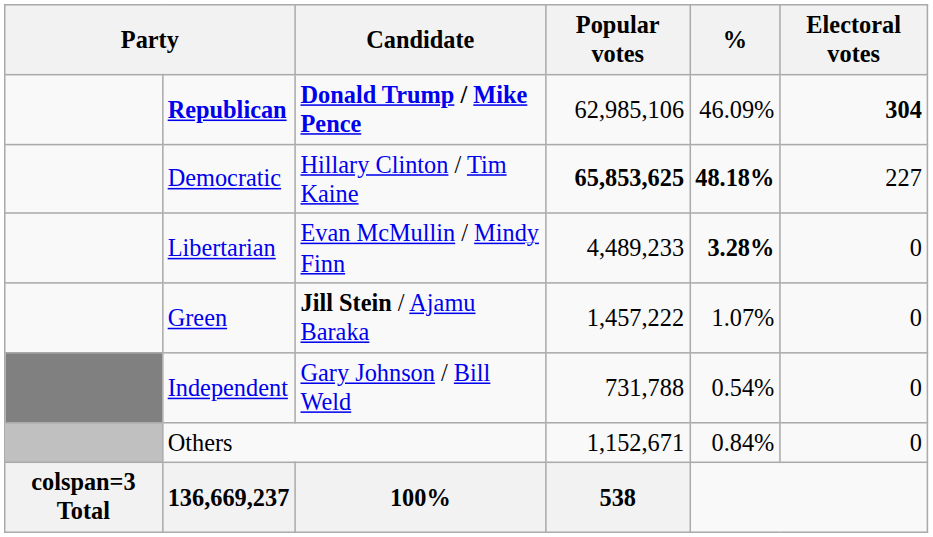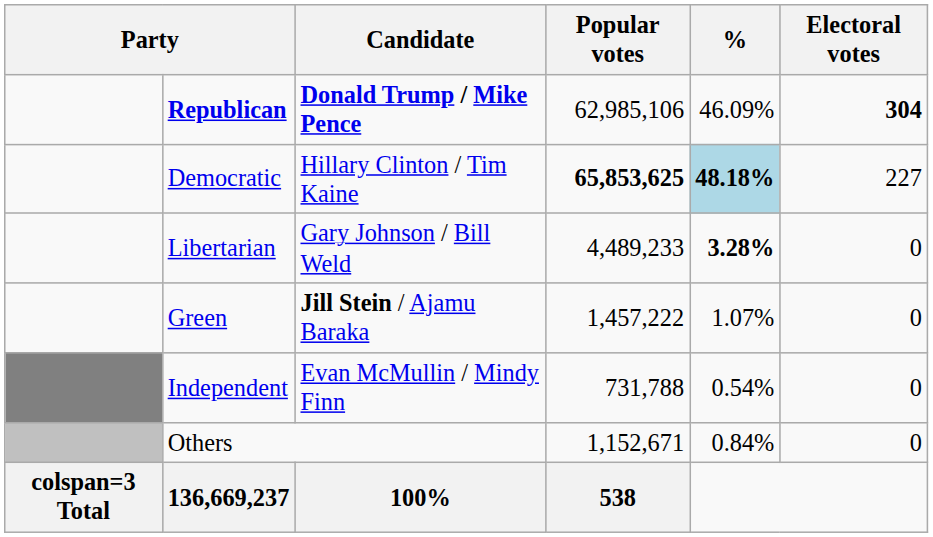Democratic | %: no background -> lightblue background
Libertarian | Candidate: Evan McMullin / Mindy Finn -> Gary Johnson / Bill Weld
Independent | Candidate: Gary Johnson / Bill Weld -> Evan McMullin / Mindy Finn
